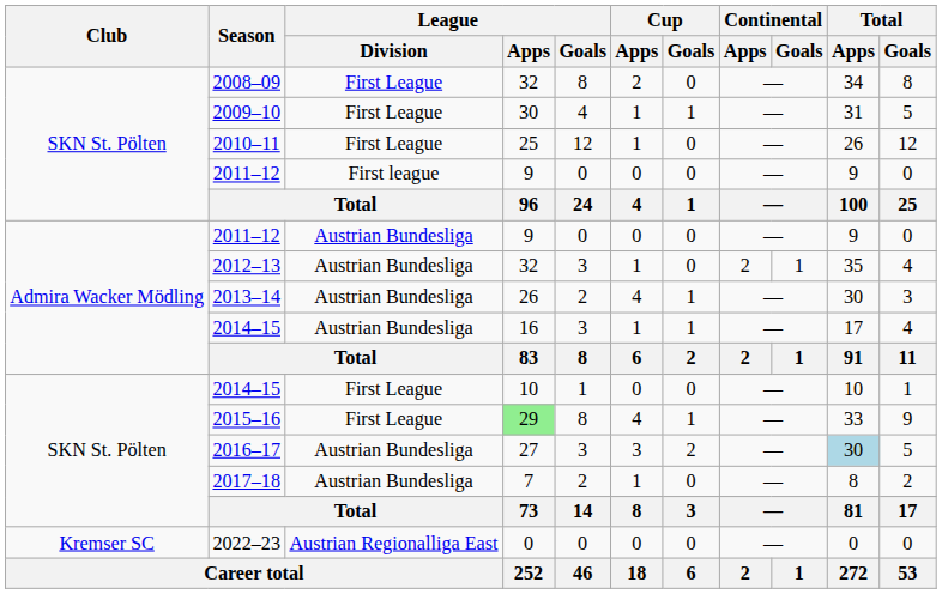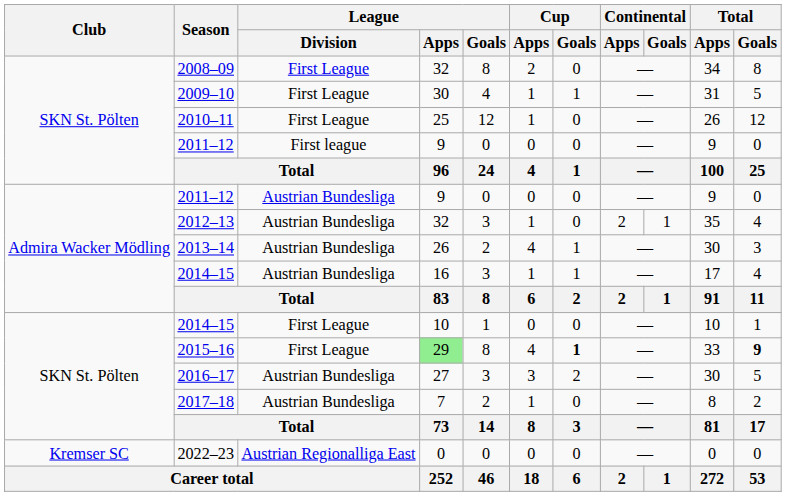2015–16 | Cup / Goals: normal -> bold
2015–16 | Total / Goals: normal -> bold
2016–17 | Total / Apps: lightblue background -> no background
